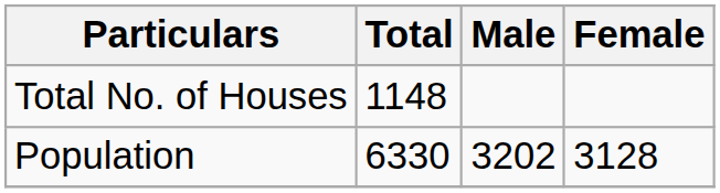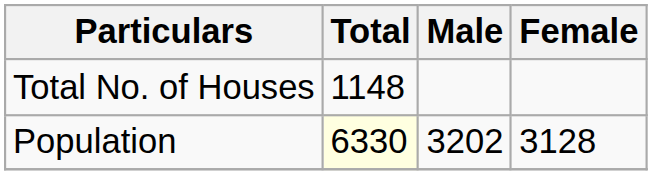Population | Total: no background -> lightyellow background
